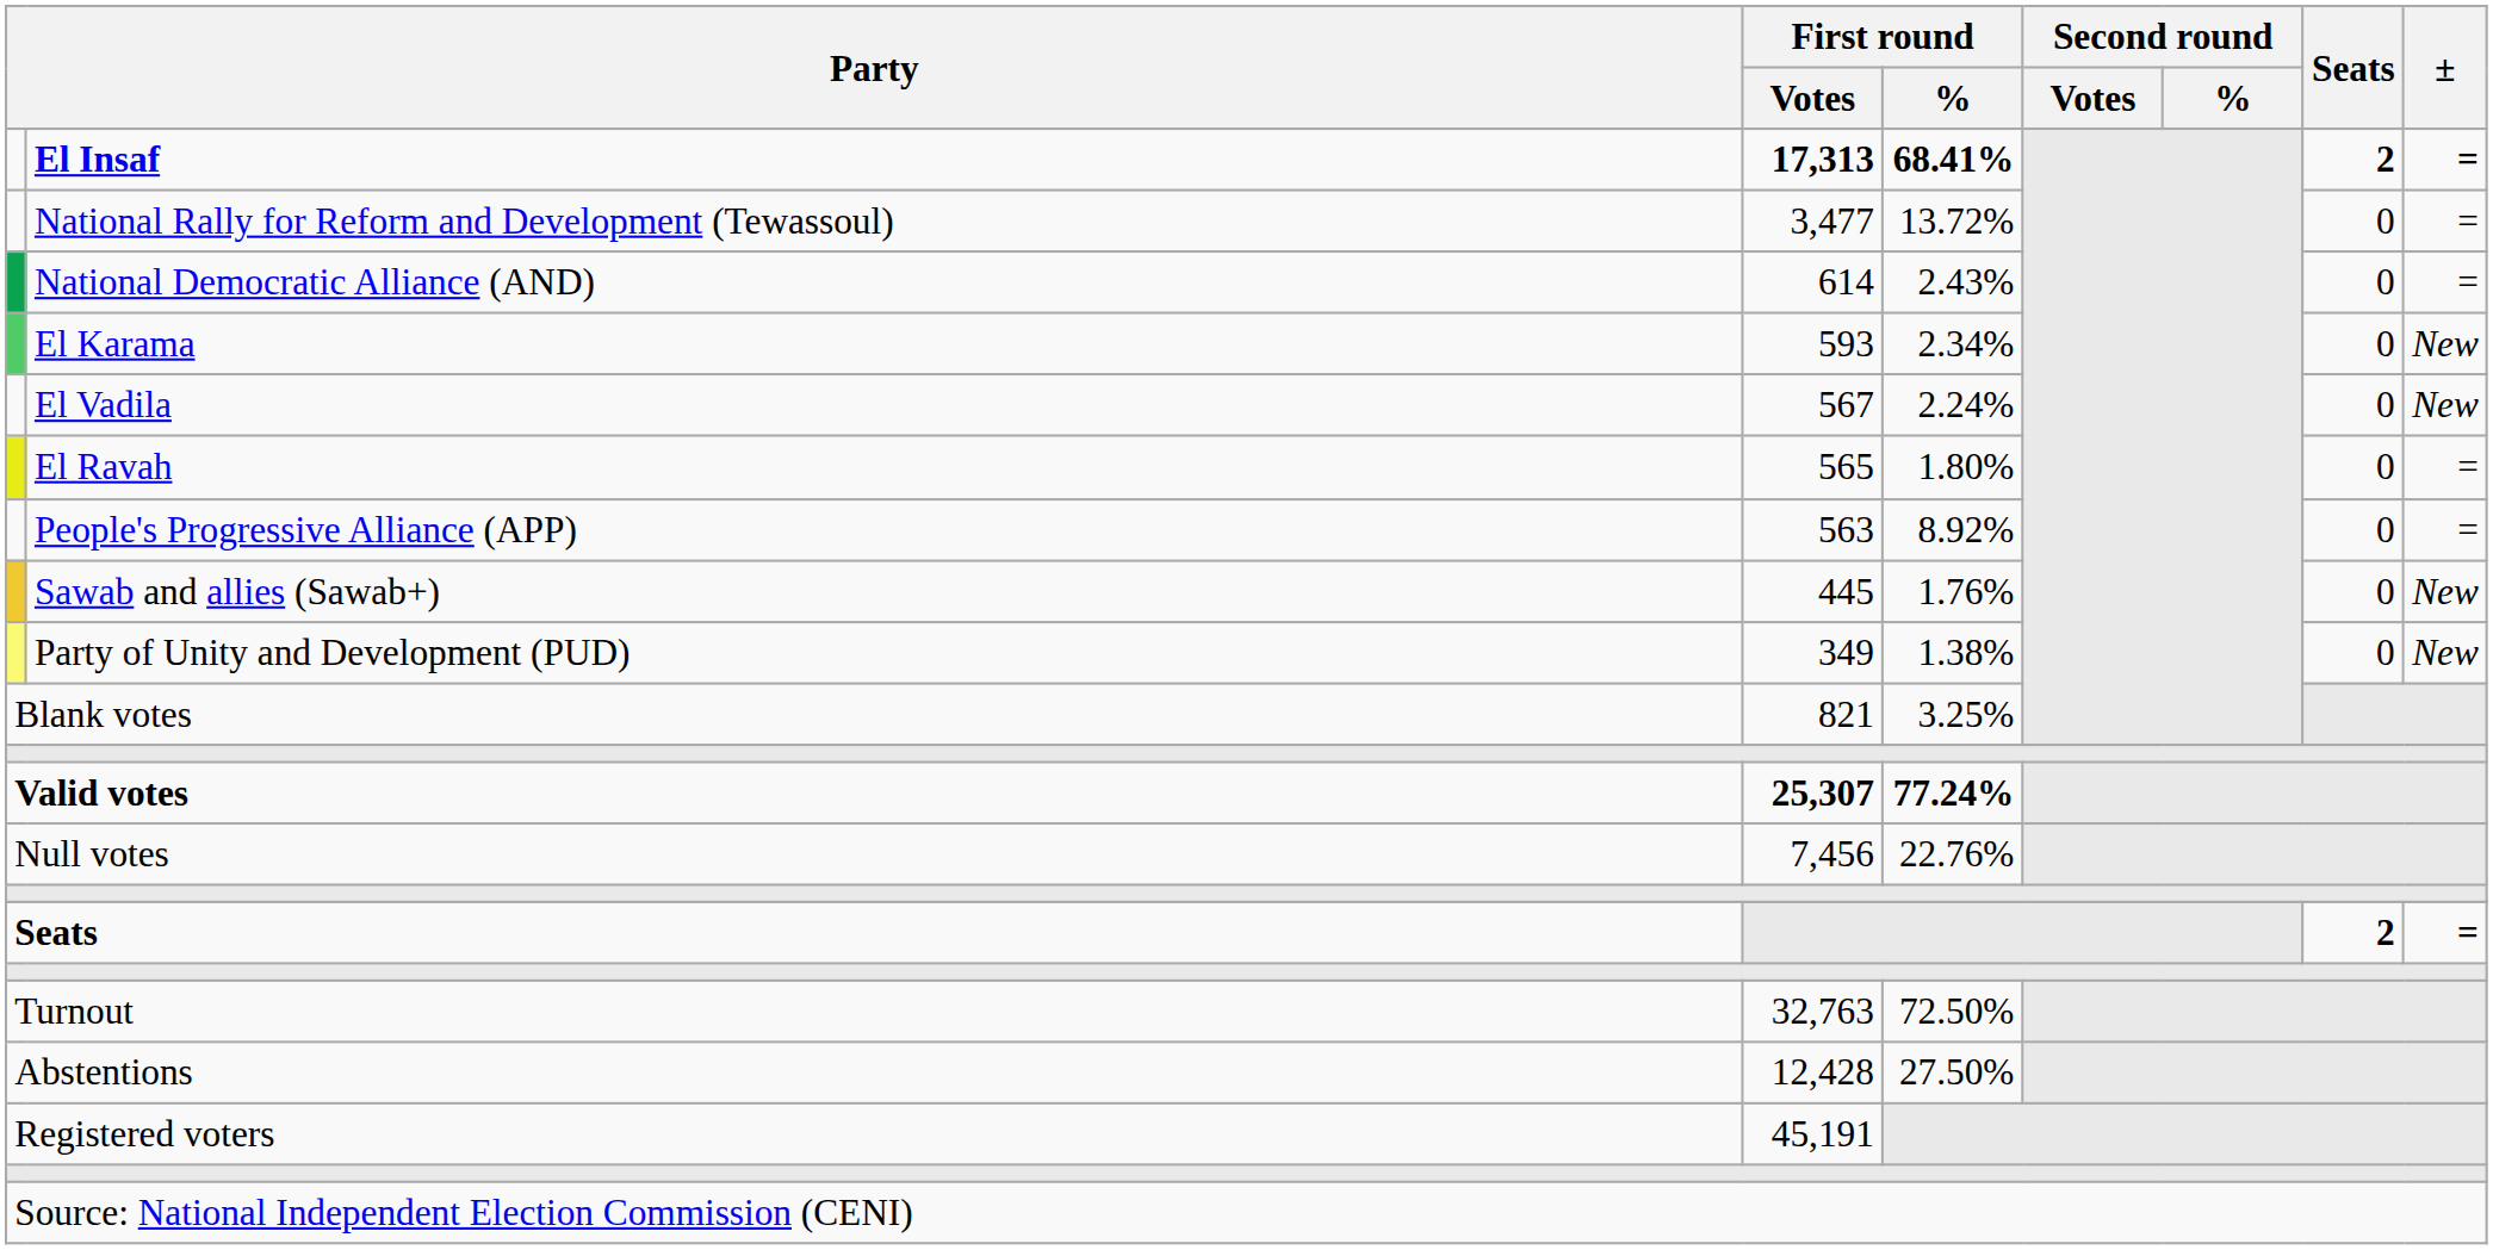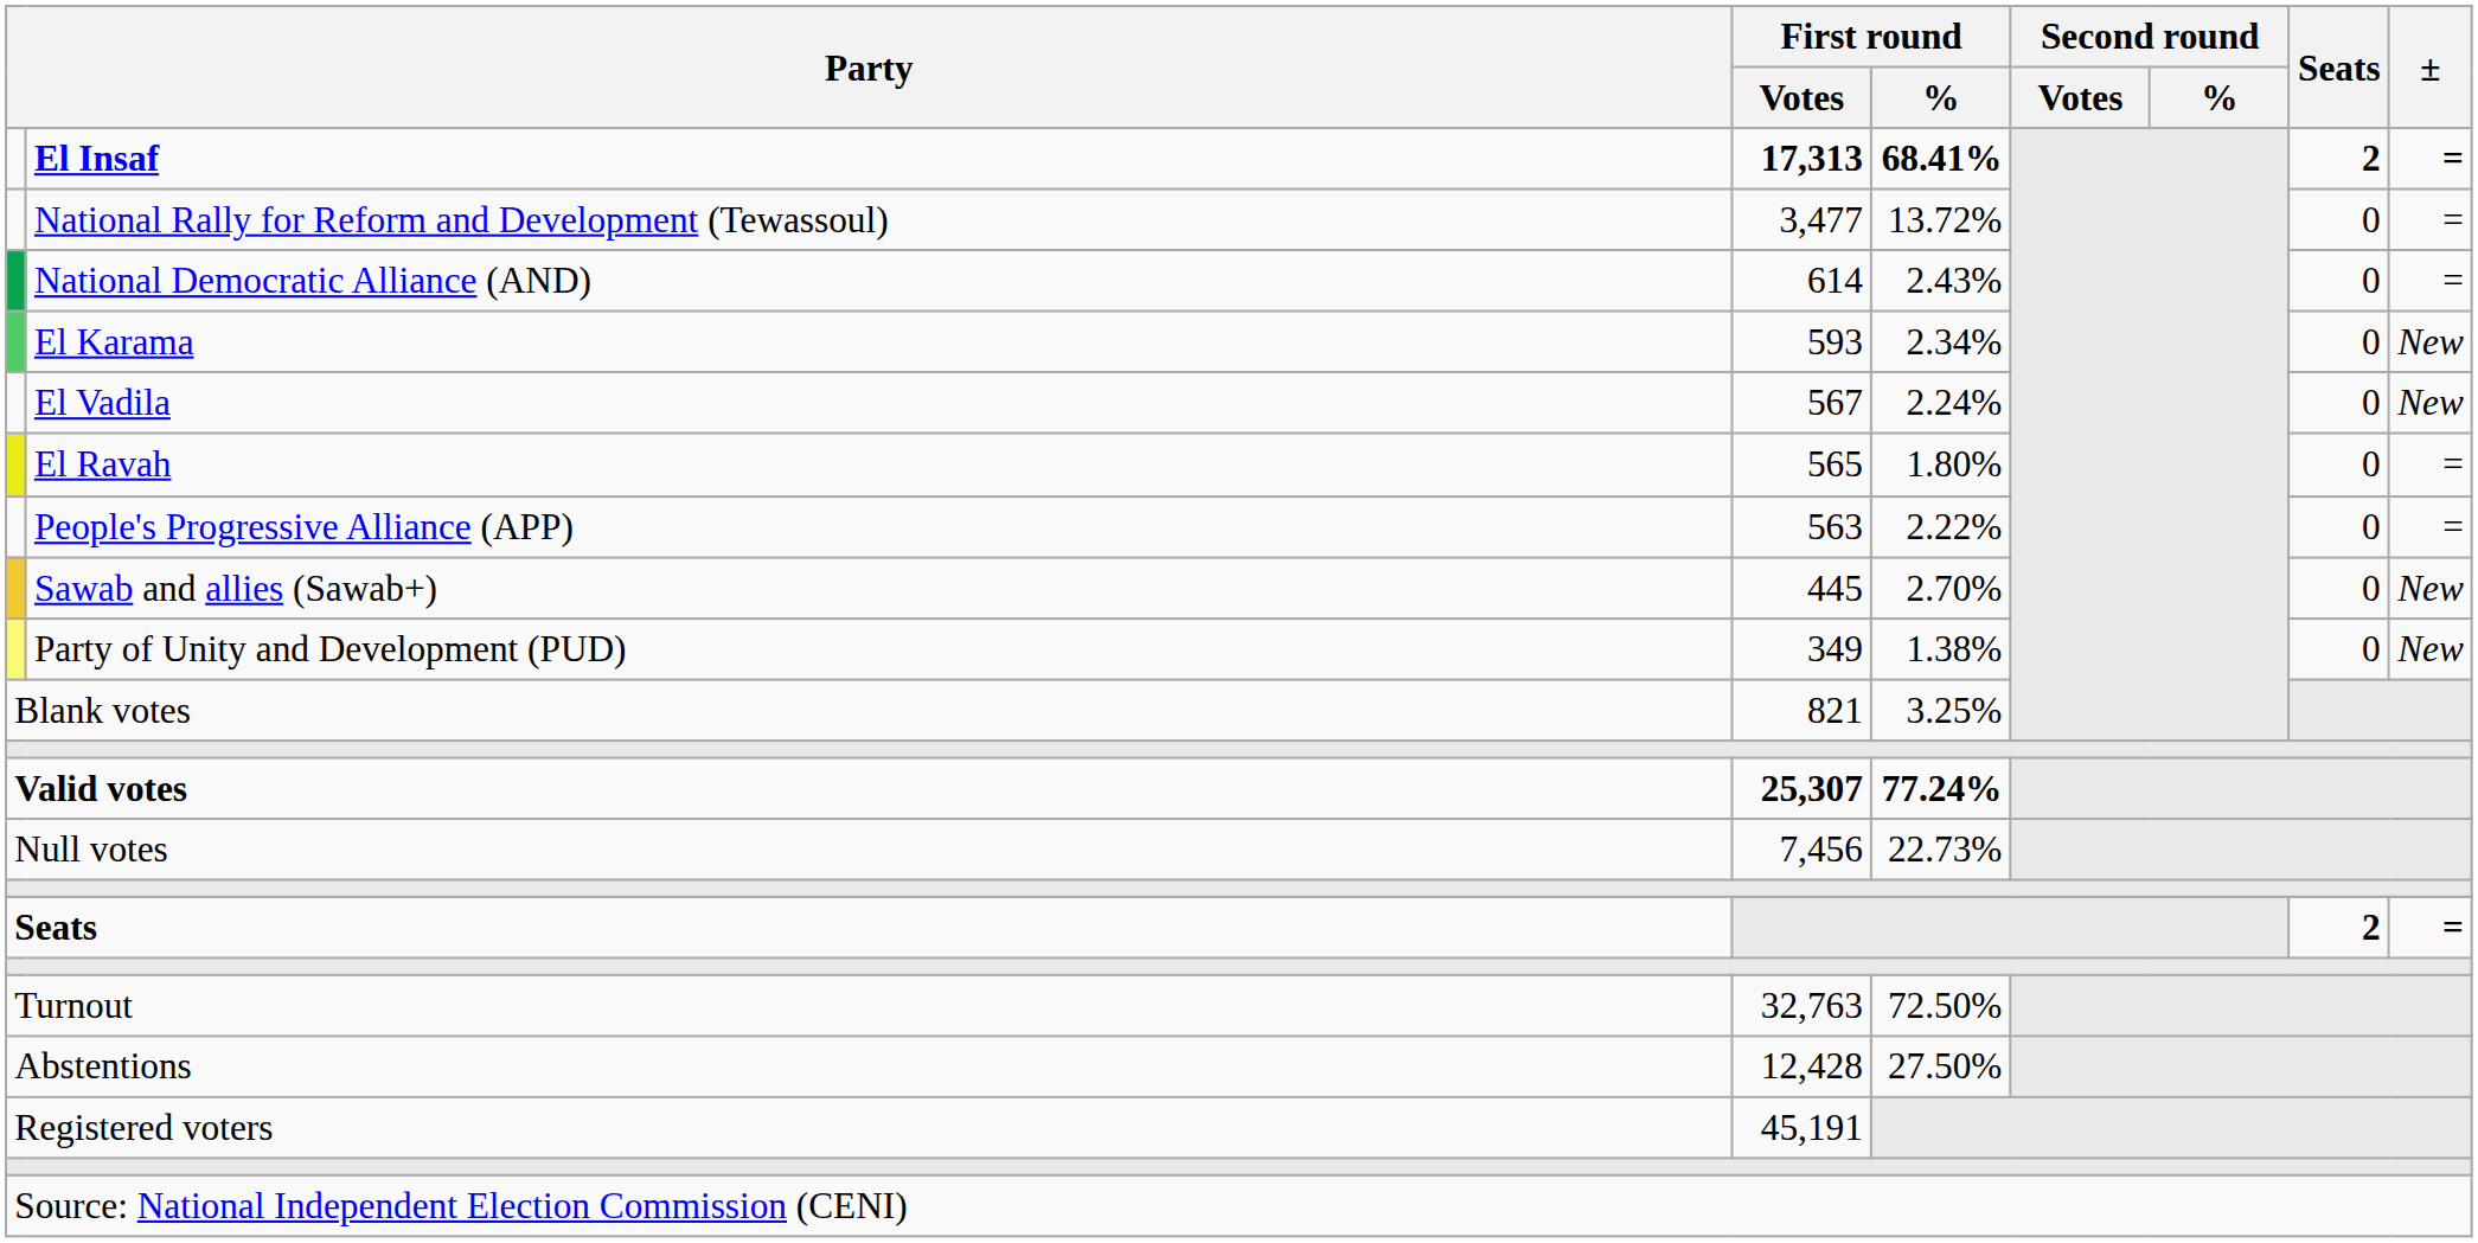People's Progressive Alliance (APP) | First round / %: 8.92% -> 2.22%
Sawab and allies (Sawab+) | First round / %: 1.76% -> 2.70%
Null votes | First round / %: 22.76% -> 22.73%
